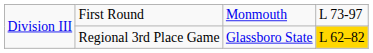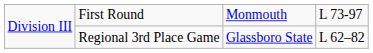Division III / Regional 3rd Place Game | column 4: gold background -> no background
